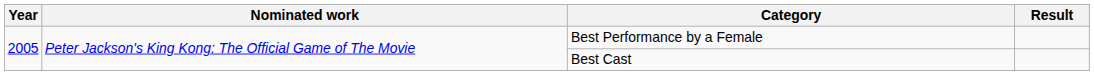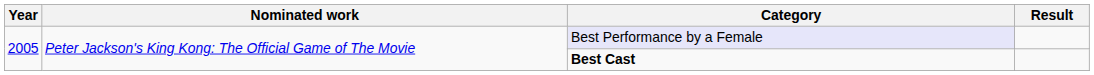Best Performance by a Female | Category: no background -> lavender background
Best Cast | Category: normal -> bold
